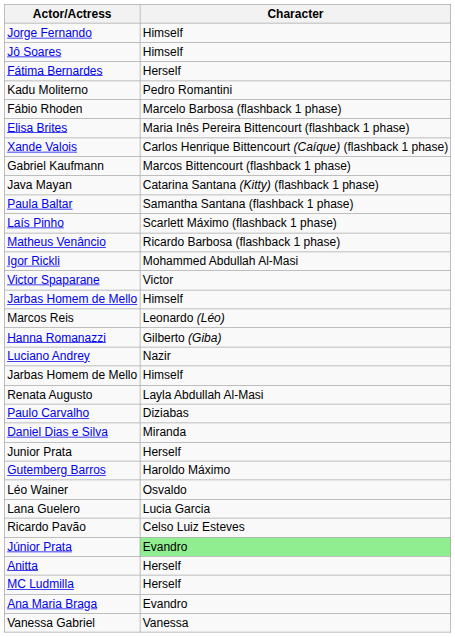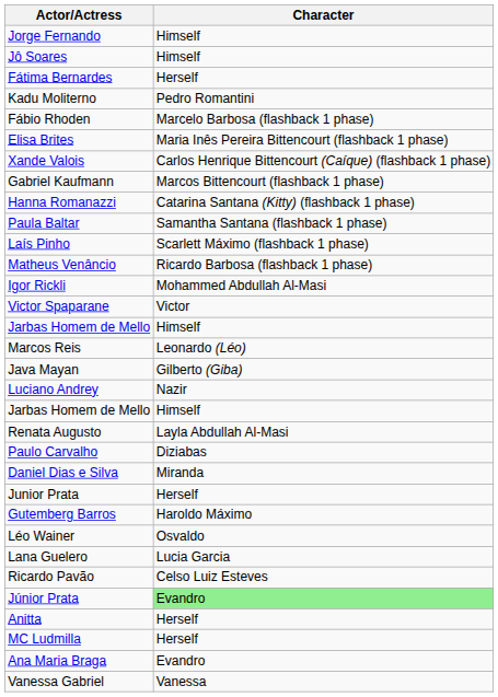row 10 | Actor/Actress: Java Mayan -> Hanna Romanazzi
row 18 | Actor/Actress: Hanna Romanazzi -> Java Mayan
